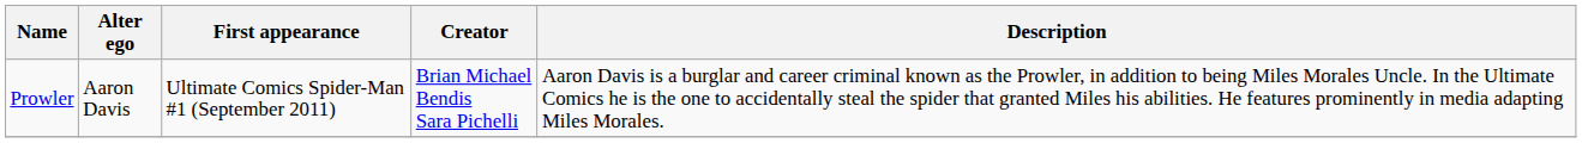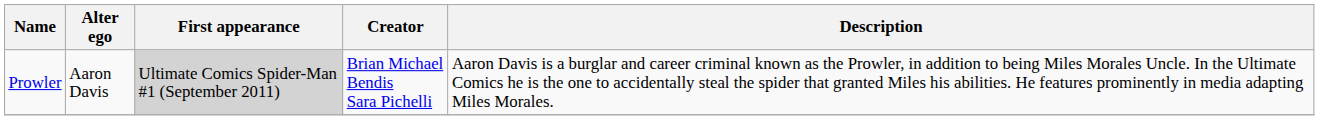Prowler | First appearance: no background -> lightgrey background
